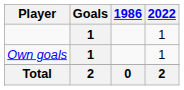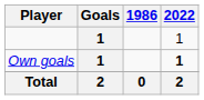Own goals | 2022: normal -> bold
